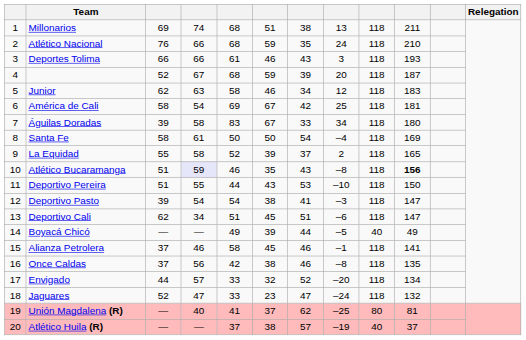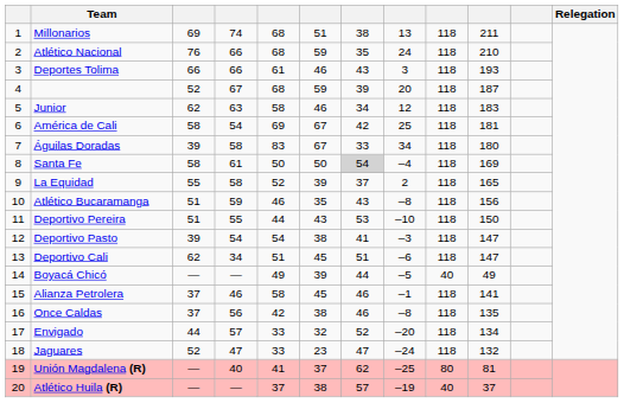Santa Fe | column 7: no background -> lightgrey background
Atlético Bucaramanga | column 4: lavender background -> no background
Atlético Bucaramanga | column 10: bold -> normal
